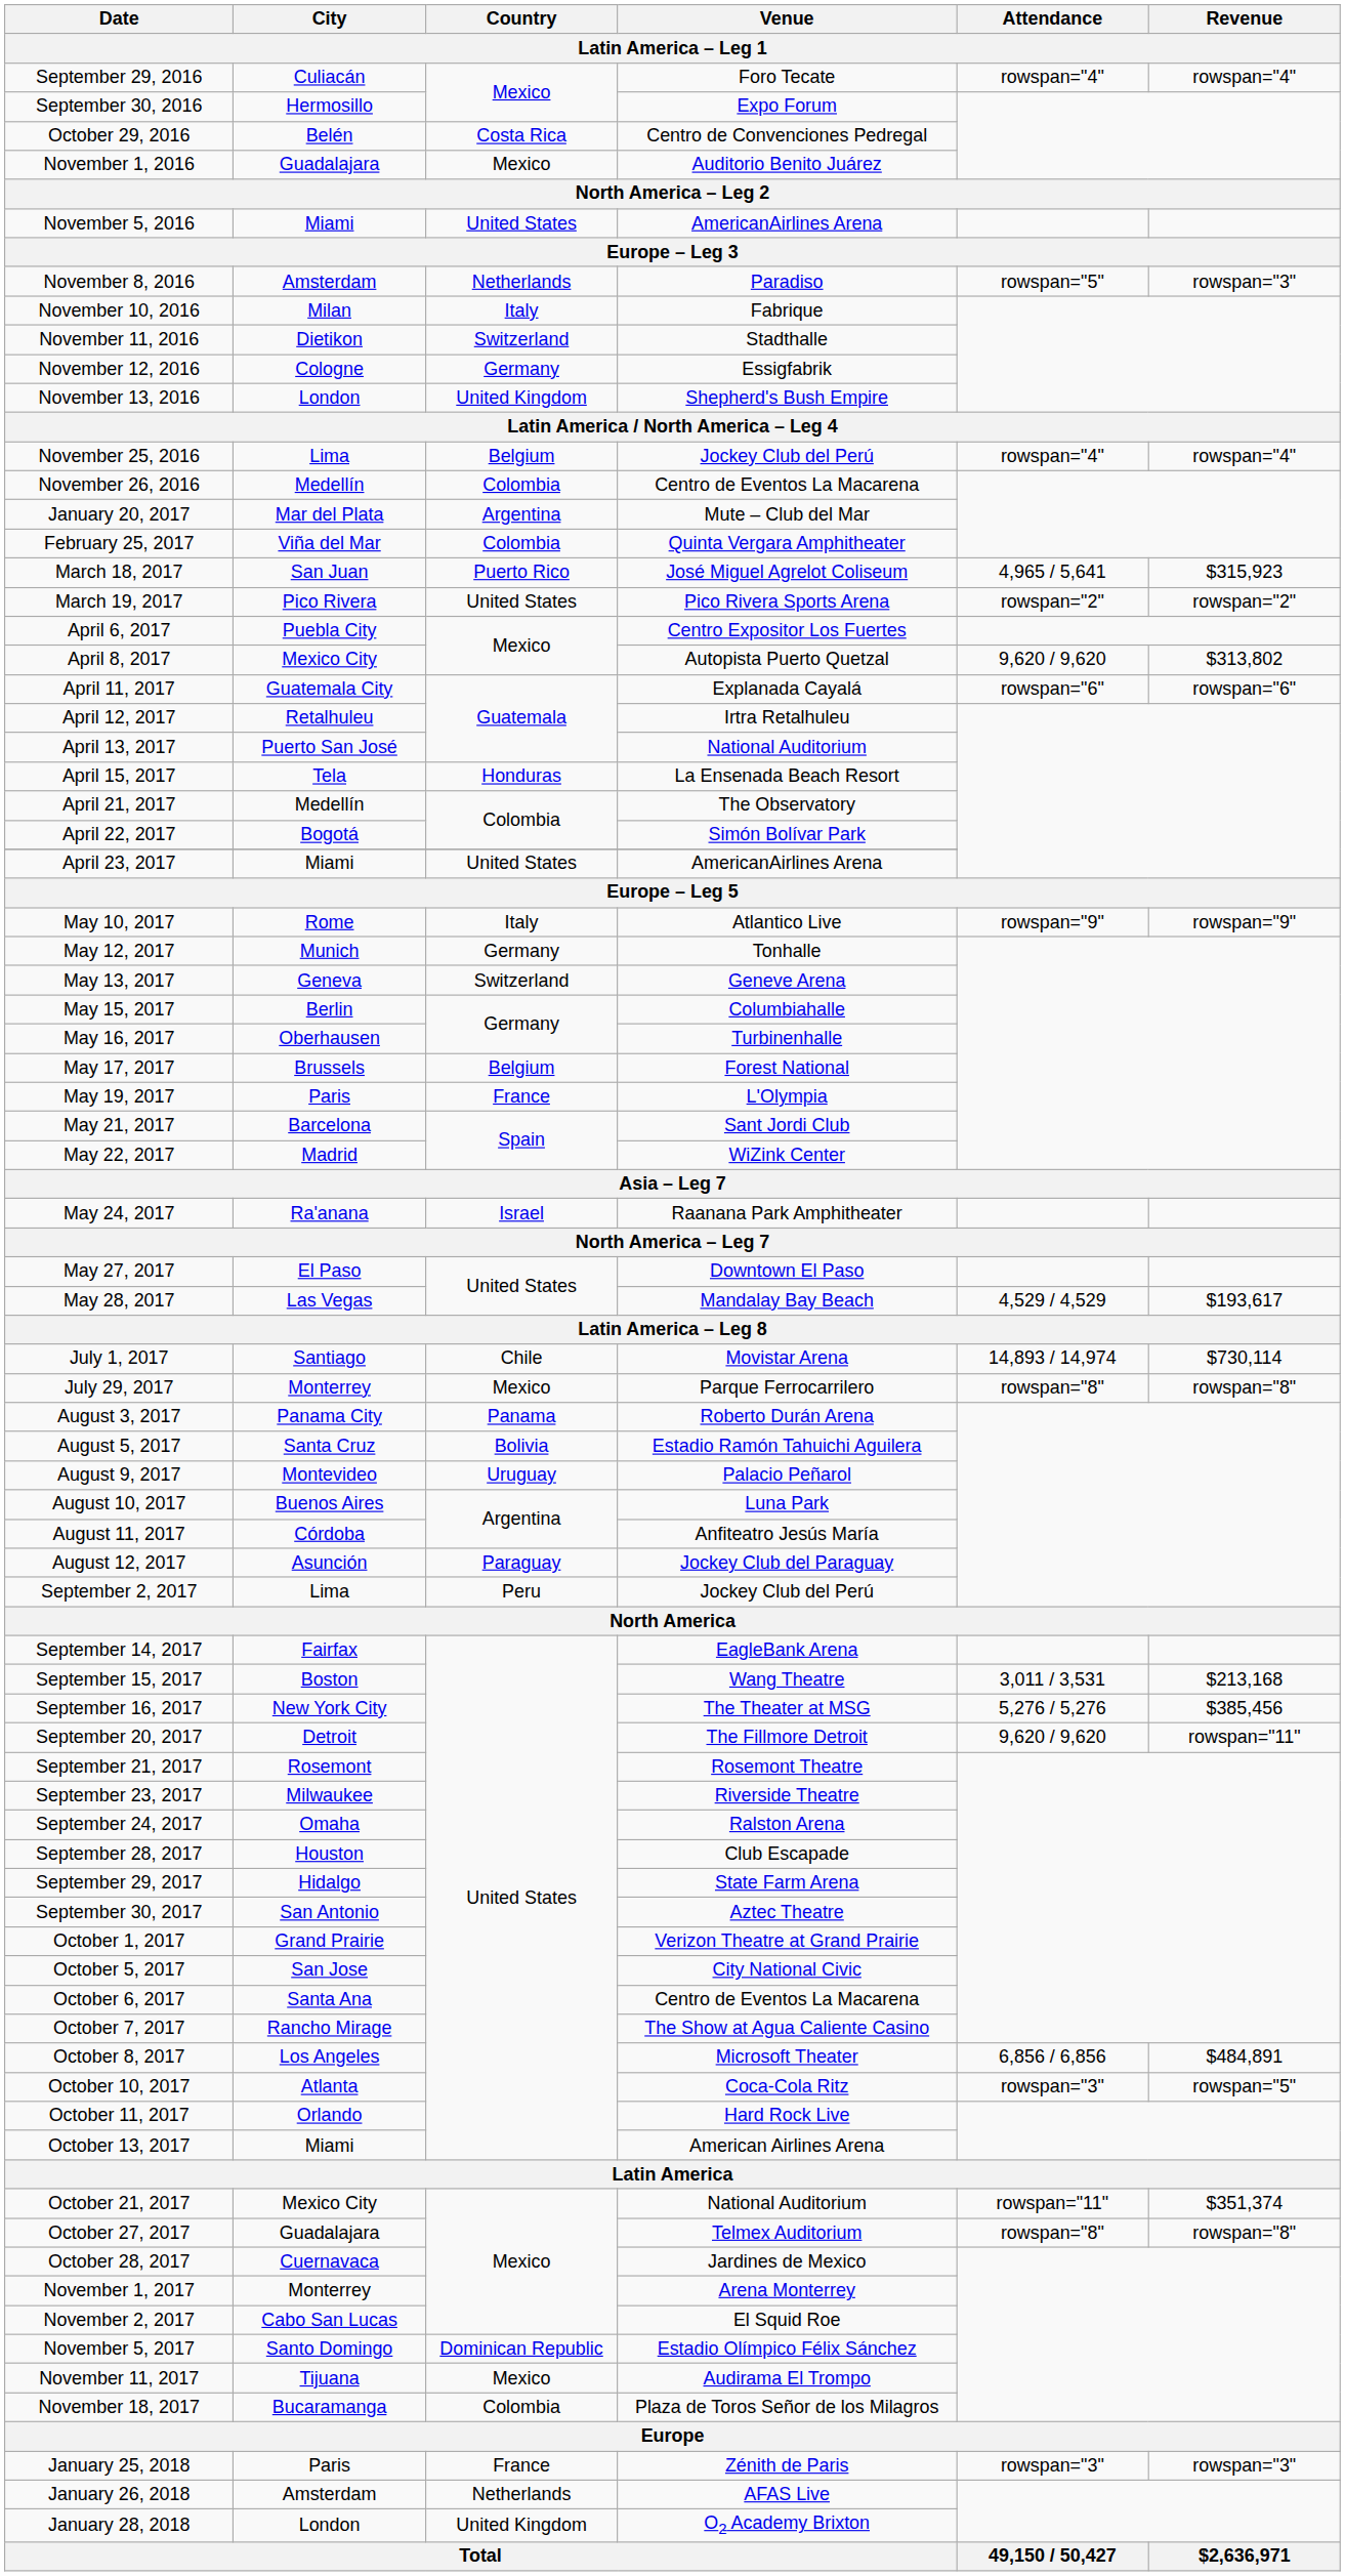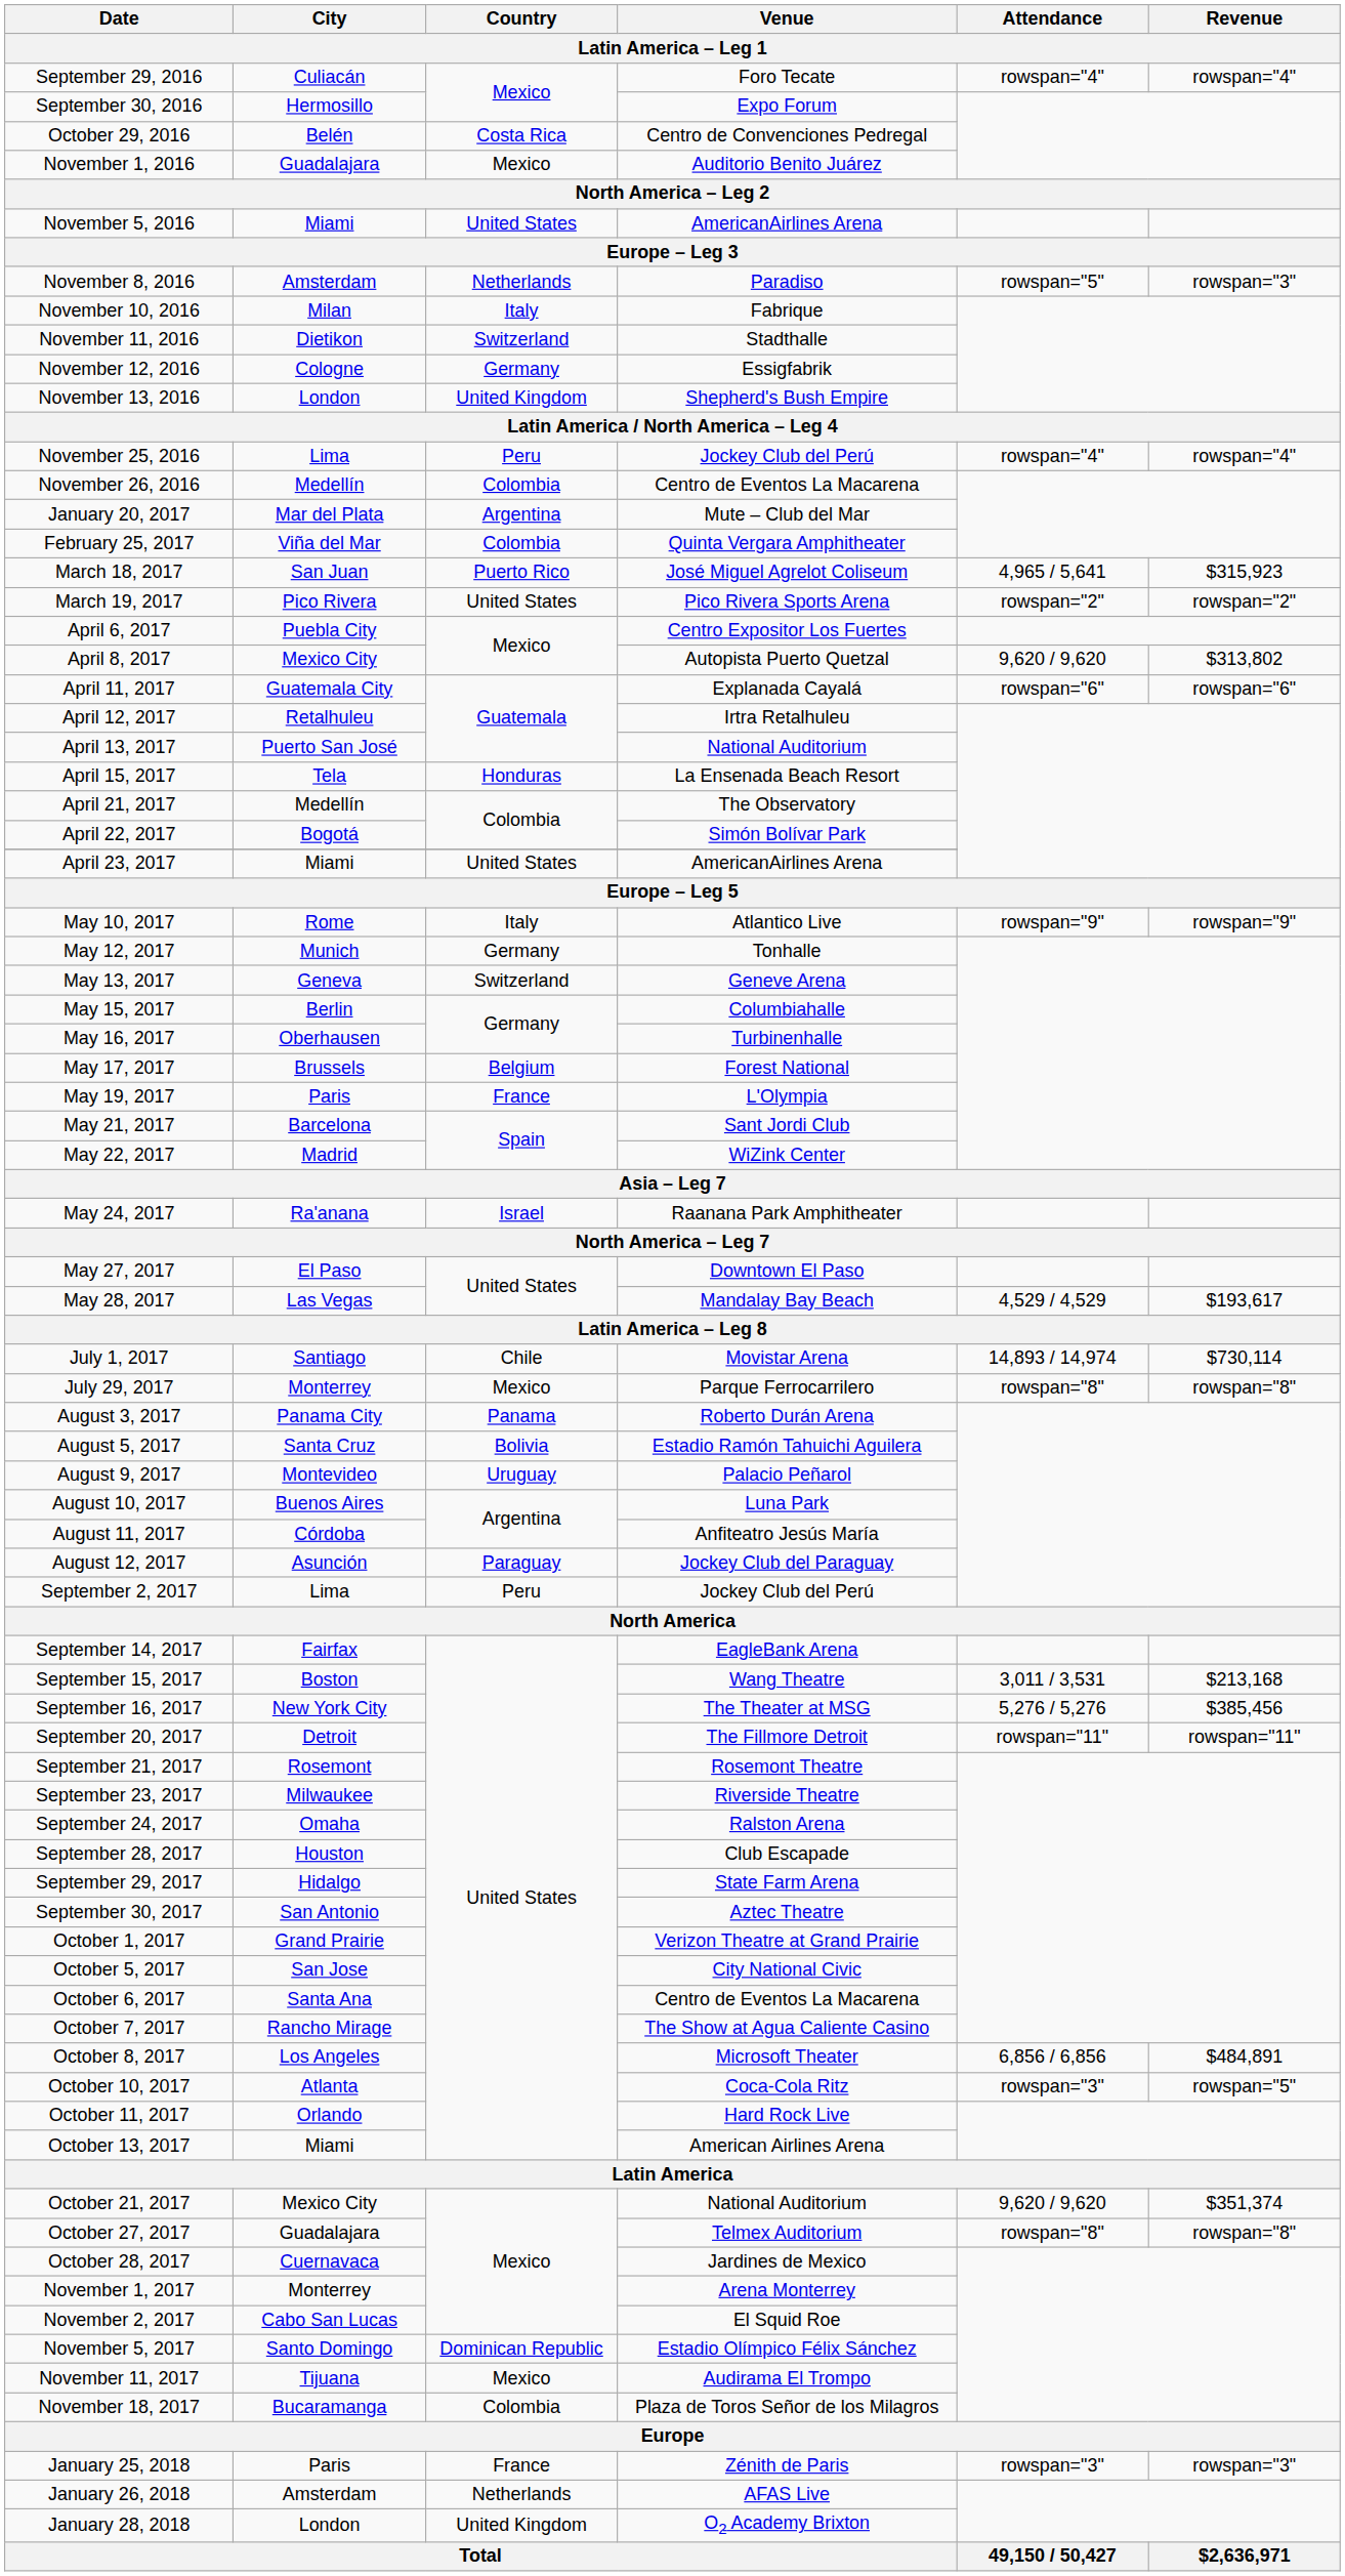November 25, 2016 | Country: Belgium -> Peru
September 20, 2017 | Attendance: 9,620 / 9,620 -> rowspan="11"
October 21, 2017 | Attendance: rowspan="11" -> 9,620 / 9,620
